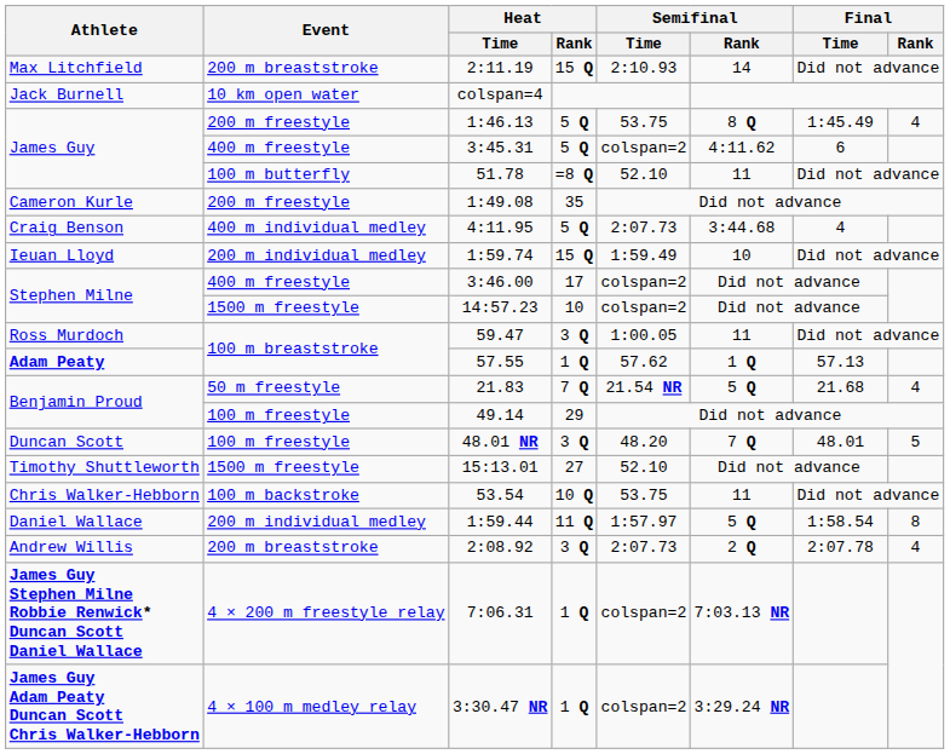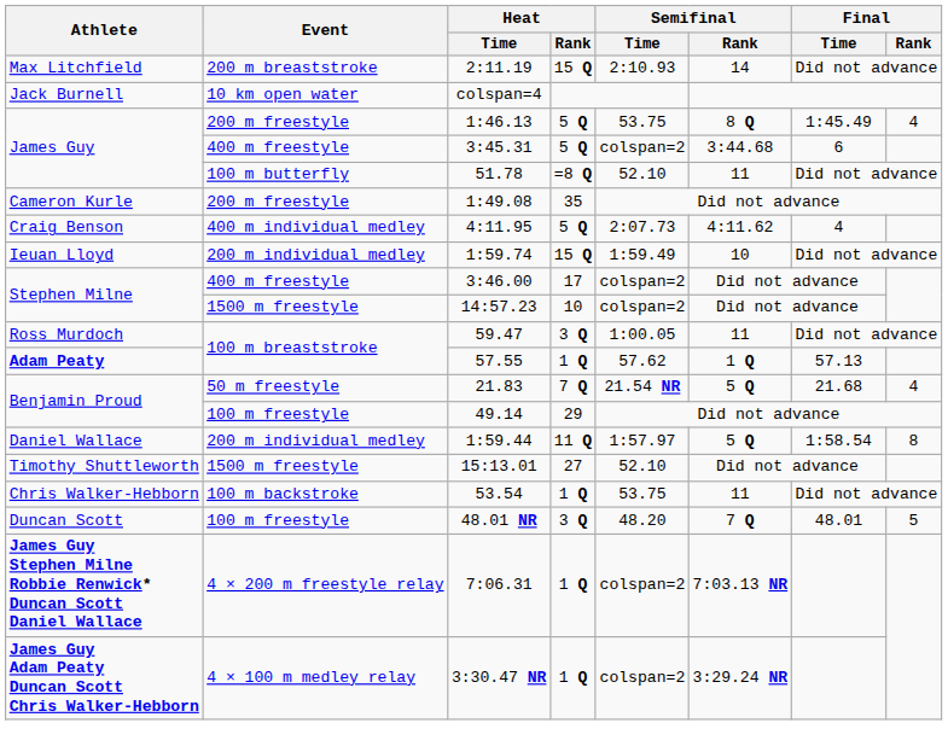3:45.31 | Semifinal / Rank: 4:11.62 -> 3:44.68
4:11.95 | Semifinal / Rank: 3:44.68 -> 4:11.62
rows swapped: 48.01 NR <-> 1:59.44
53.54 | Heat / Rank: 10 Q -> 1 Q
- row: Andrew Willis | 200 m breaststroke | 2:08.92 | 3 Q | 2:07.73 | 2 Q | 2:07.78 | 4
